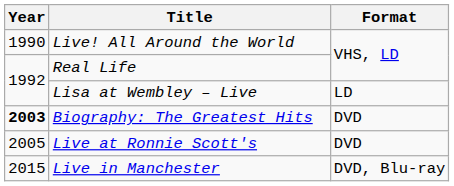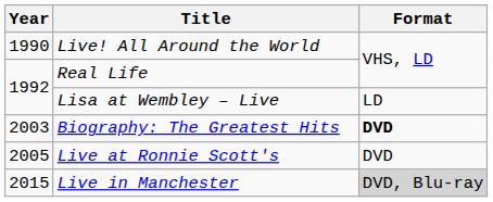Biography: The Greatest Hits | Year: bold -> normal
Biography: The Greatest Hits | Format: normal -> bold
Live in Manchester | Format: no background -> lightgrey background
